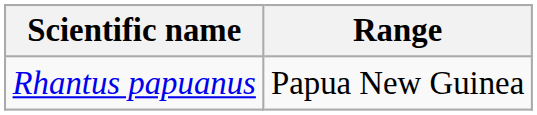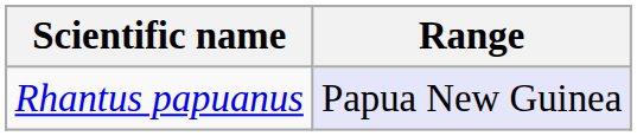Rhantus papuanus | Range: no background -> lavender background
